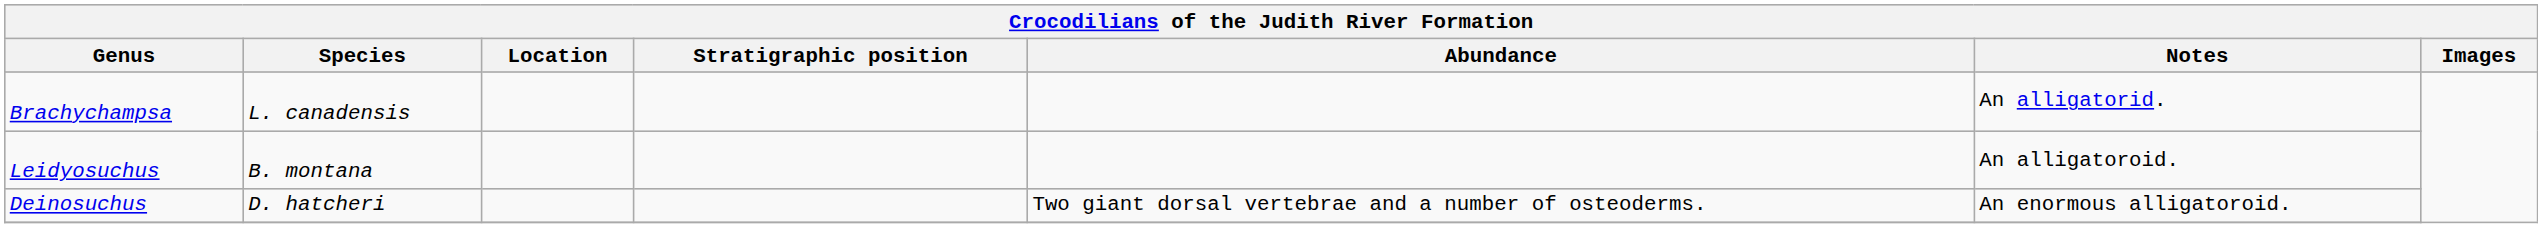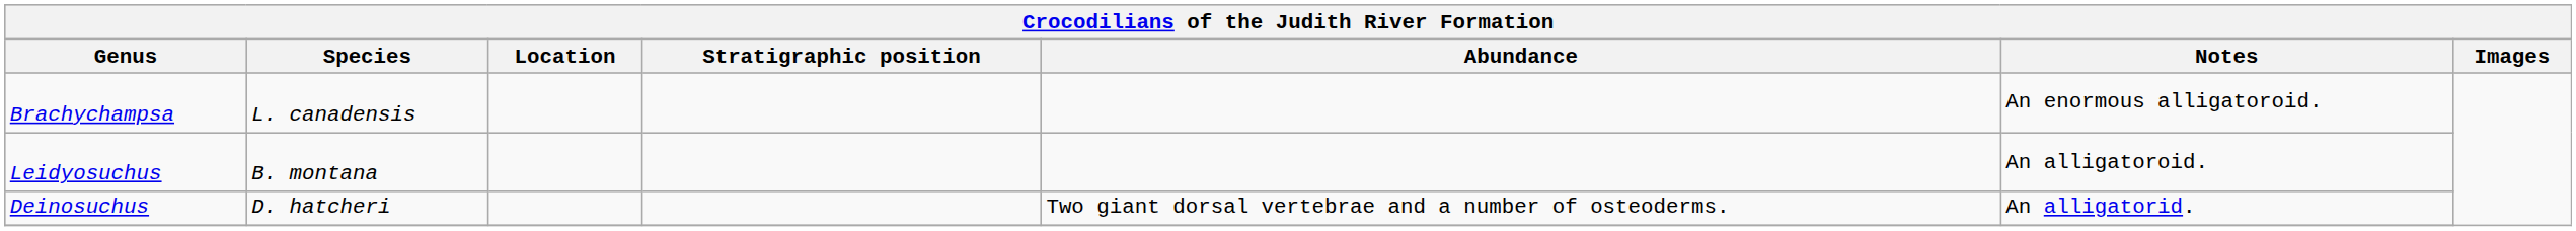Brachychampsa | Notes: An alligatorid. -> An enormous alligatoroid.
Deinosuchus | Notes: An enormous alligatoroid. -> An alligatorid.
